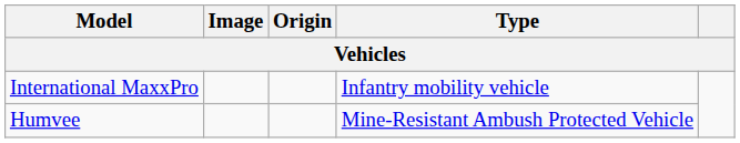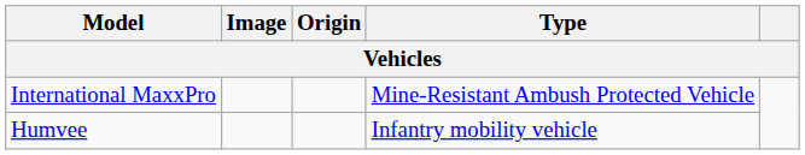International MaxxPro | Type: Infantry mobility vehicle -> Mine-Resistant Ambush Protected Vehicle
Humvee | Type: Mine-Resistant Ambush Protected Vehicle -> Infantry mobility vehicle
